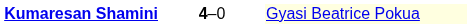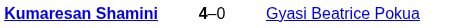Kumaresan Shamini | column 3: lightyellow background -> no background
